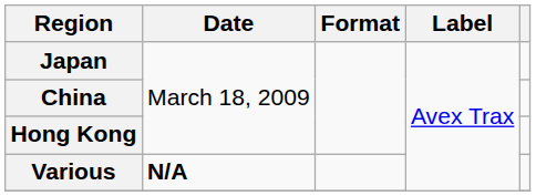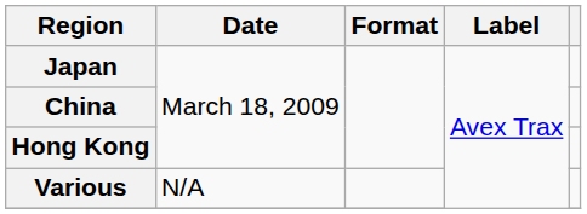Various | Date: bold -> normal
